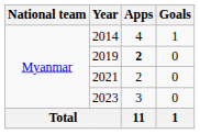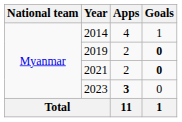2019 | Apps: bold -> normal
2019 | Goals: normal -> bold
2021 | Goals: normal -> bold
2023 | Apps: normal -> bold
